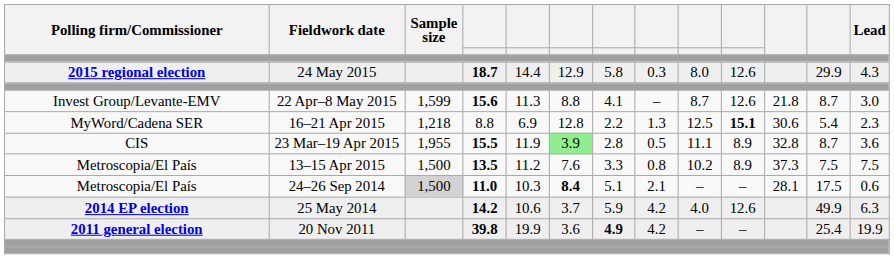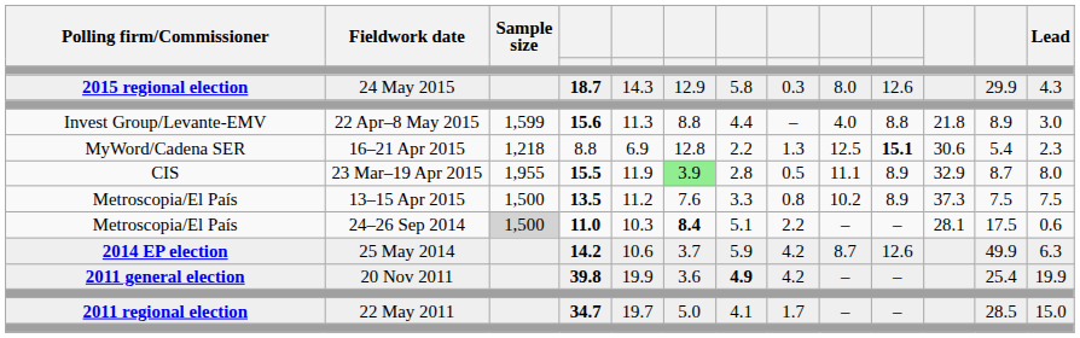24 May 2015 | column 5: 14.4 -> 14.3
22 Apr–8 May 2015 | column 7: 4.1 -> 4.4
22 Apr–8 May 2015 | column 9: 8.7 -> 4.0
22 Apr–8 May 2015 | column 10: 12.6 -> 8.8
22 Apr–8 May 2015 | column 12: 8.7 -> 8.9
23 Mar–19 Apr 2015 | column 11: 32.8 -> 32.9
23 Mar–19 Apr 2015 | Lead: 3.6 -> 8.0
24–26 Sep 2014 | column 8: 2.1 -> 2.2
25 May 2014 | column 9: 4.0 -> 8.7
+ row: 2011 regional election | 22 May 2011 | 34.7 | 19.7 | 5.0 | 4.1 | 1.7 | – | – | 28.5 | 15.0
